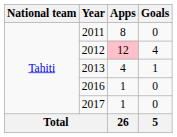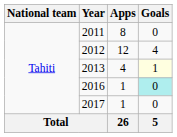2012 | Apps: pink background -> no background
2013 | Goals: no background -> lightyellow background
2016 | Goals: no background -> paleturquoise background
